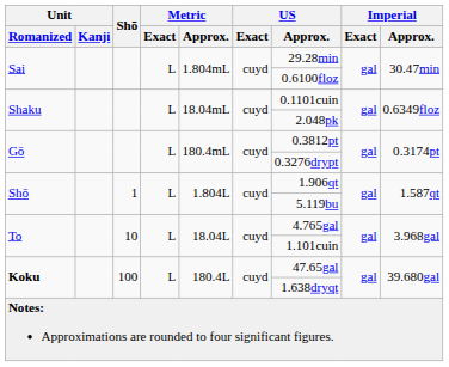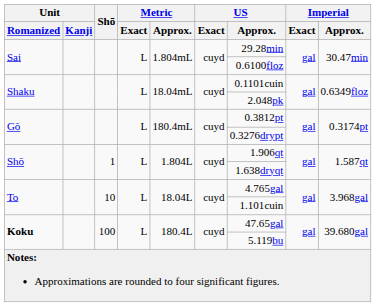row 10 | US / Approx.: 5.119bu -> 1.638dryqt
row 14 | US / Approx.: 1.638dryqt -> 5.119bu
